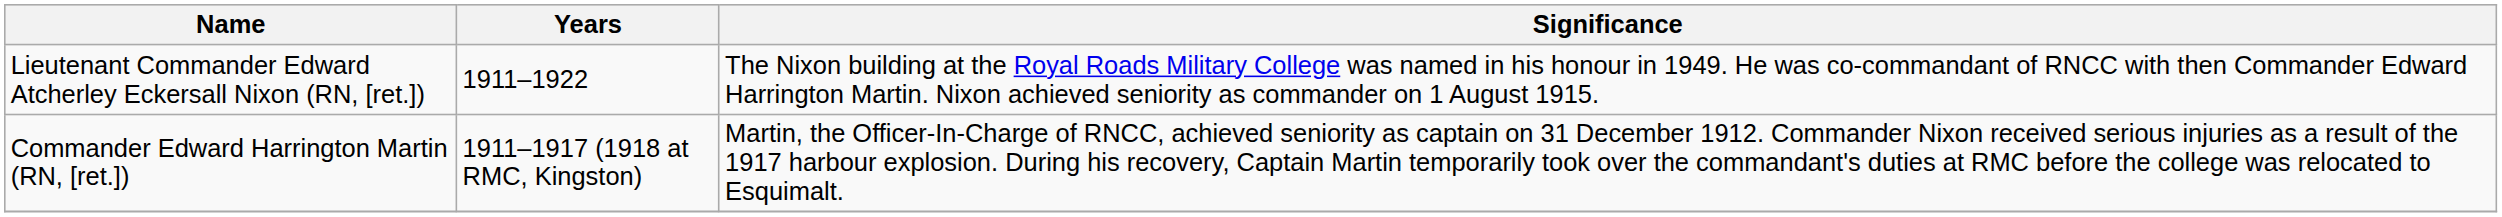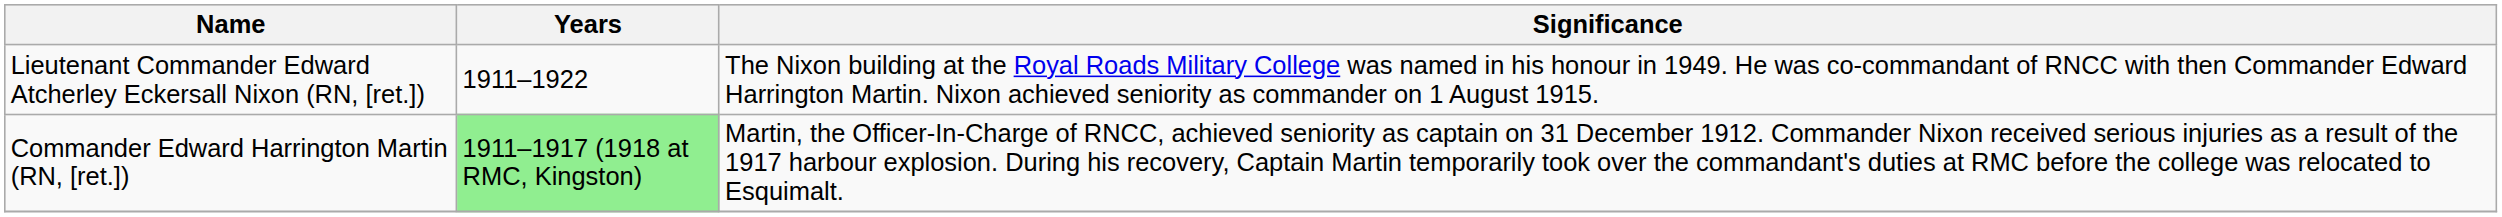Commander Edward Harrington Martin (RN, [ret.]) | Years: no background -> lightgreen background
